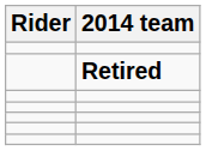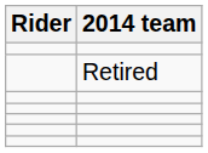row 3 | 2014 team: bold -> normal
